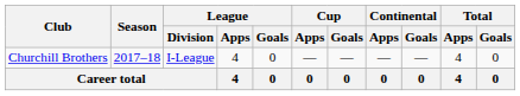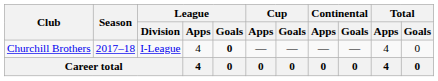Churchill Brothers | League / Goals: normal -> bold
